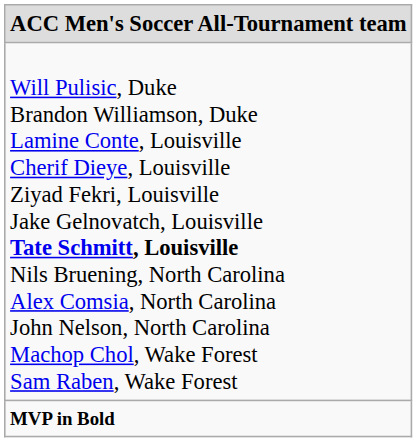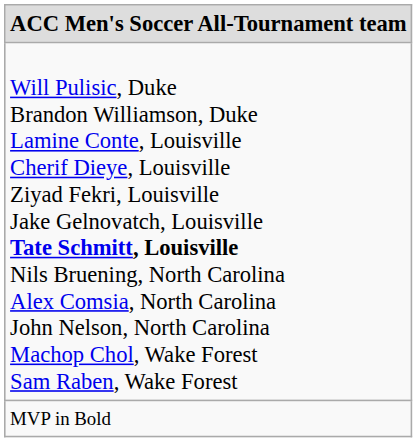MVP in Bold | column 1: bold -> normal
